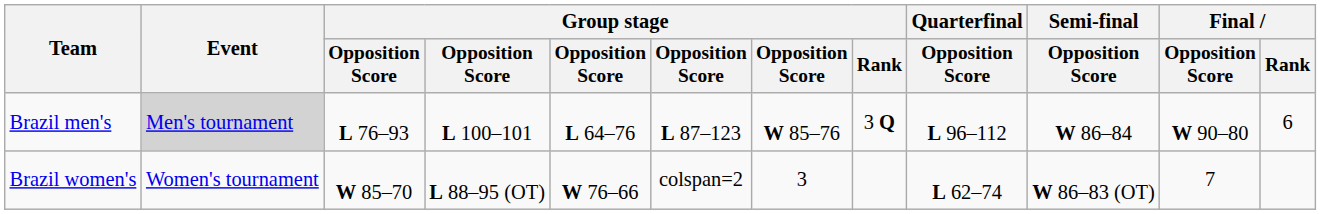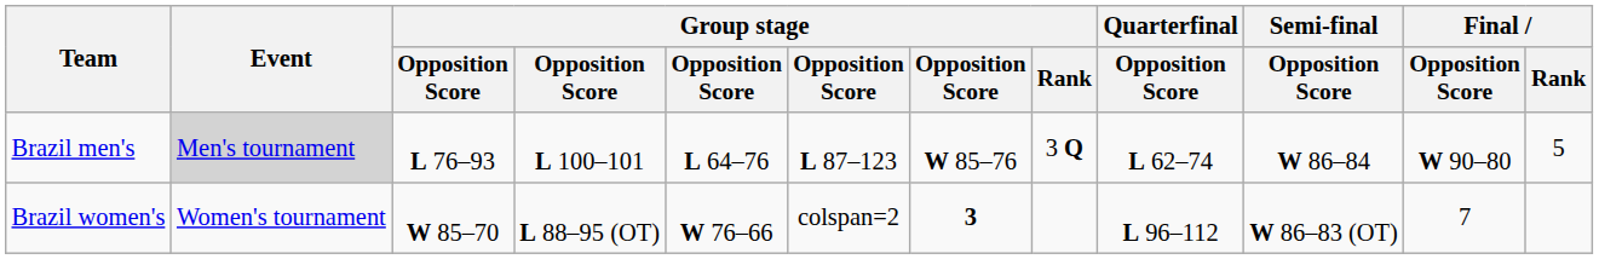Brazil men's | Quarterfinal / Opposition Score: L 96–112 -> L 62–74
Brazil men's | Final / Rank: 6 -> 5
Brazil women's | column 7: normal -> bold
Brazil women's | Quarterfinal / Opposition Score: L 62–74 -> L 96–112
